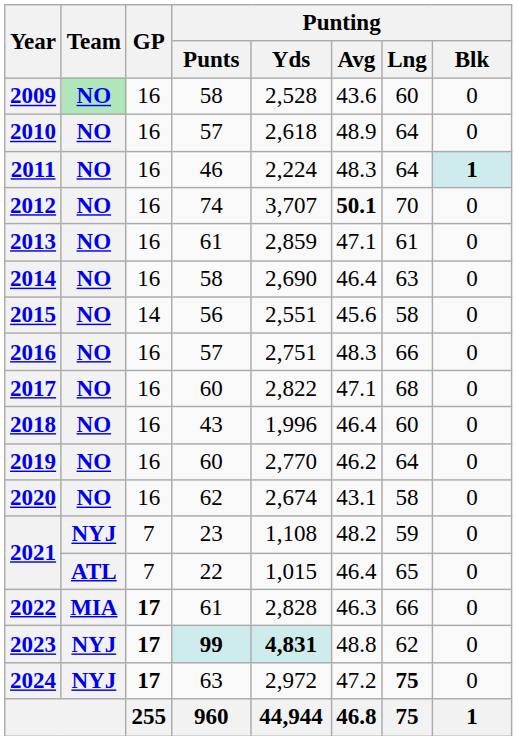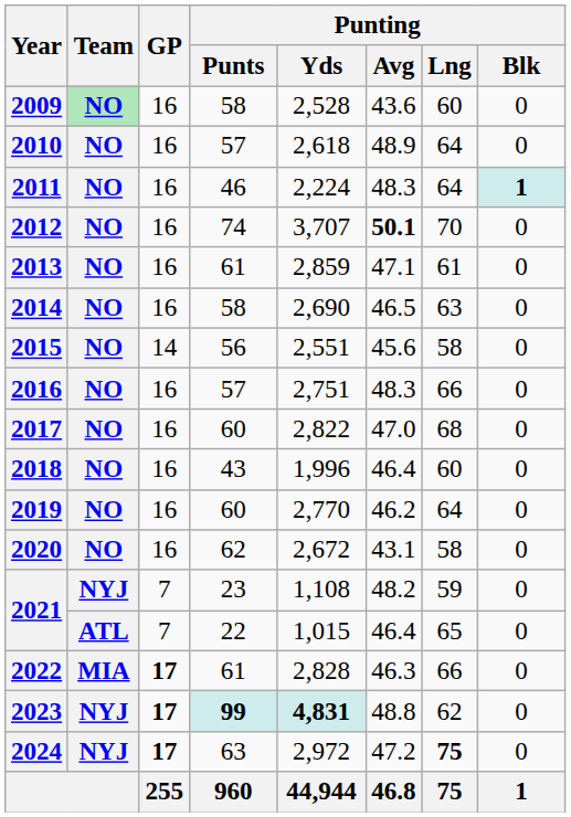2014 | Punting / Avg: 46.4 -> 46.5
2017 | Punting / Avg: 47.1 -> 47.0
2020 | Punting / Yds: 2,674 -> 2,672
